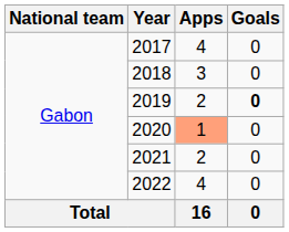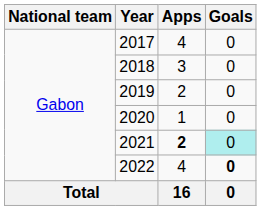2019 | Goals: bold -> normal
2020 | Apps: lightsalmon background -> no background
2021 | Apps: normal -> bold
2021 | Goals: no background -> paleturquoise background
2022 | Goals: normal -> bold
